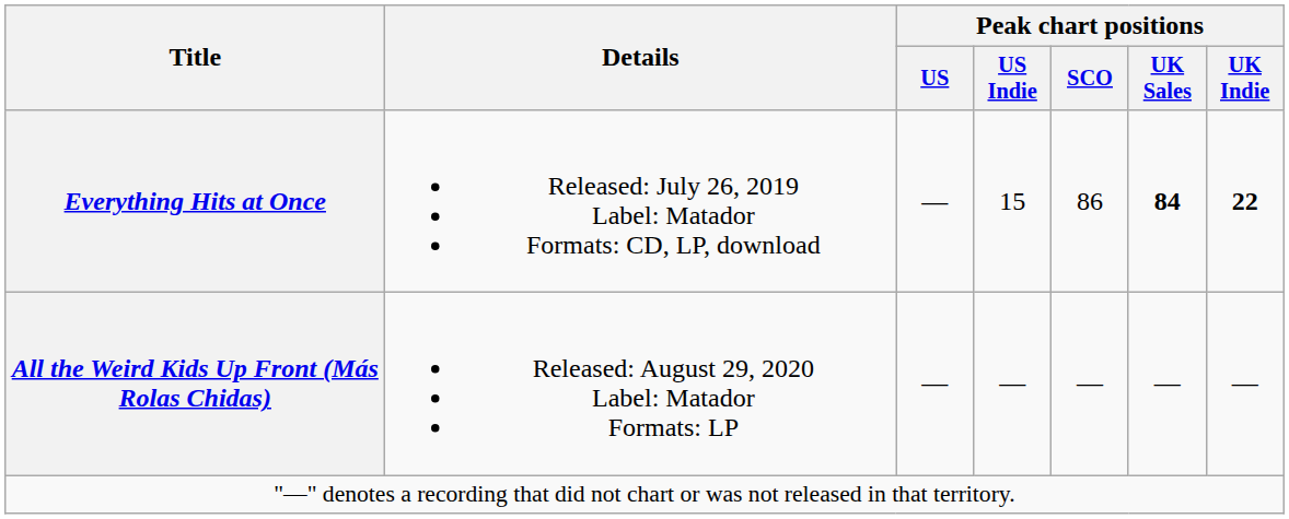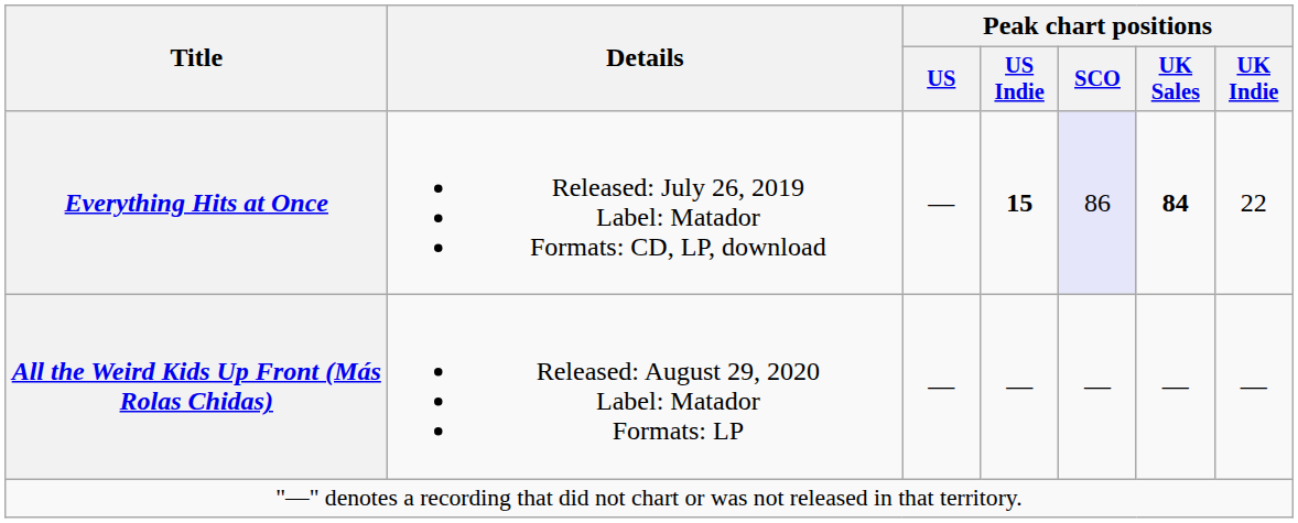Everything Hits at Once | Peak chart positions / US Indie: normal -> bold
Everything Hits at Once | Peak chart positions / SCO: no background -> lavender background
Everything Hits at Once | Peak chart positions / UK Indie: bold -> normal
